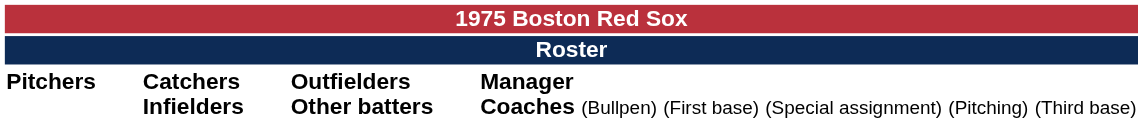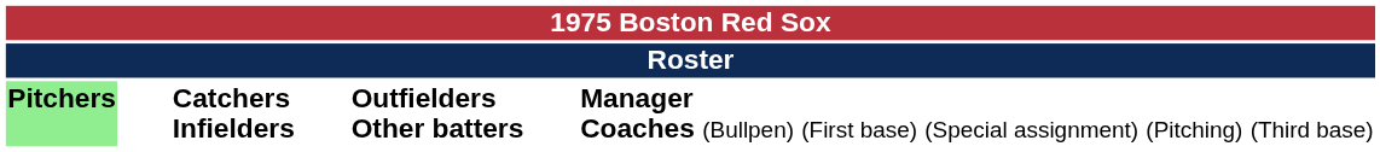Pitchers | column 1: no background -> lightgreen background
